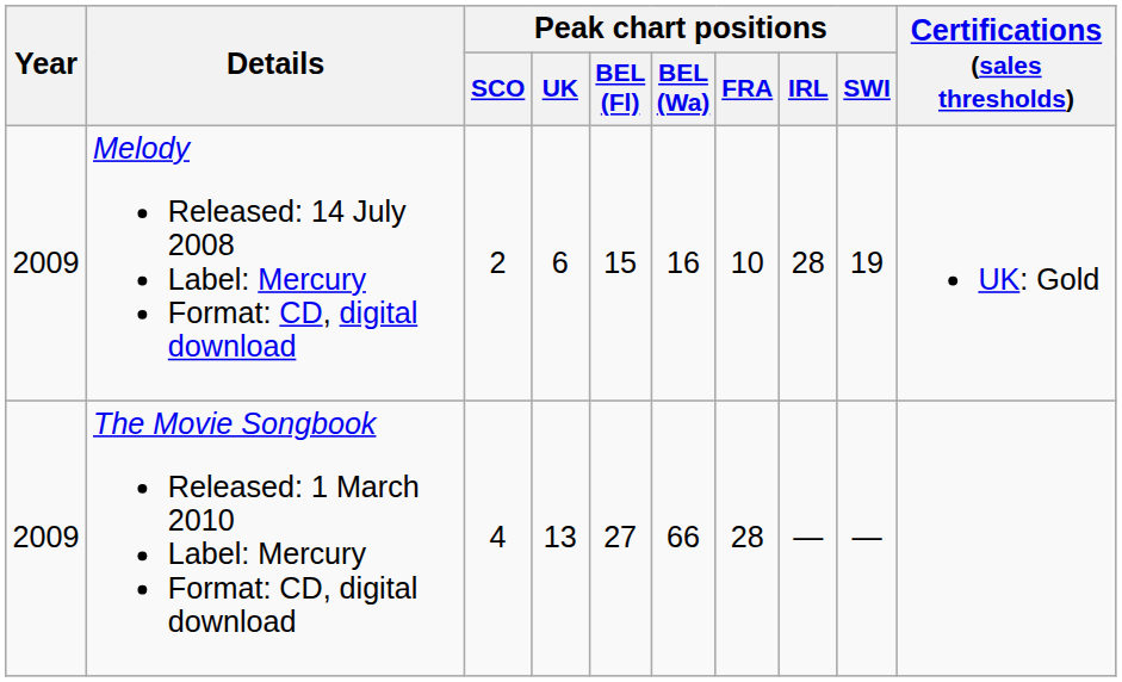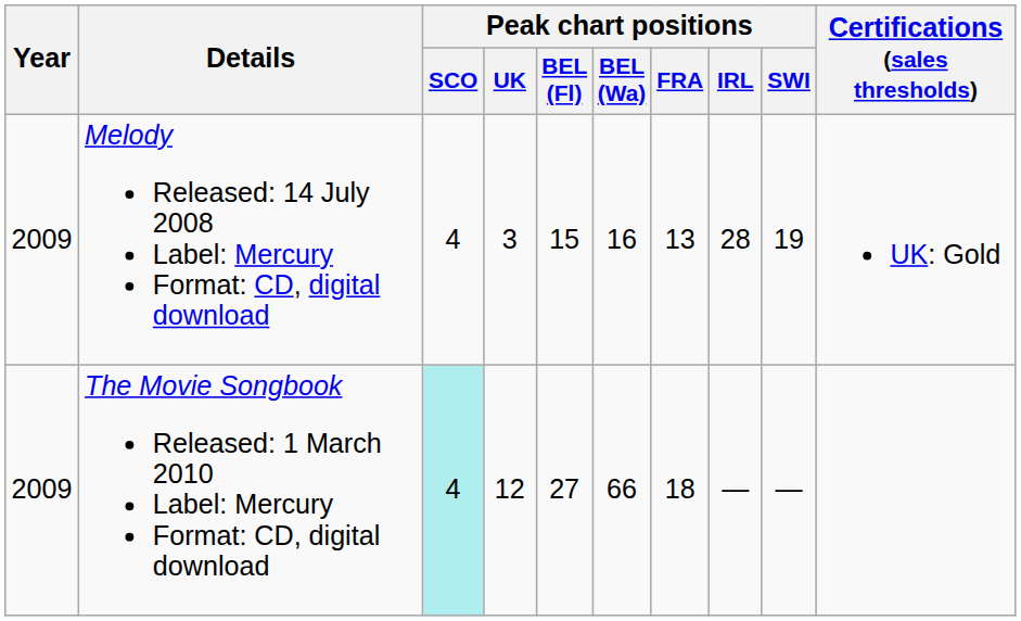row 3 | Peak chart positions / SCO: 2 -> 4
row 3 | Peak chart positions / UK: 6 -> 3
row 3 | Peak chart positions / FRA: 10 -> 13
row 4 | Peak chart positions / SCO: no background -> paleturquoise background
row 4 | Peak chart positions / UK: 13 -> 12
row 4 | Peak chart positions / FRA: 28 -> 18
